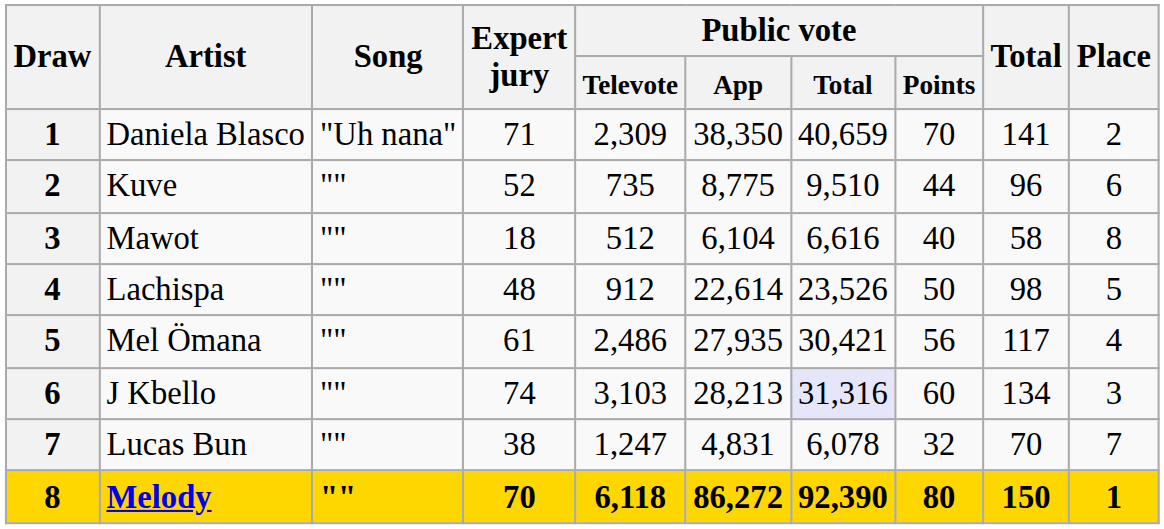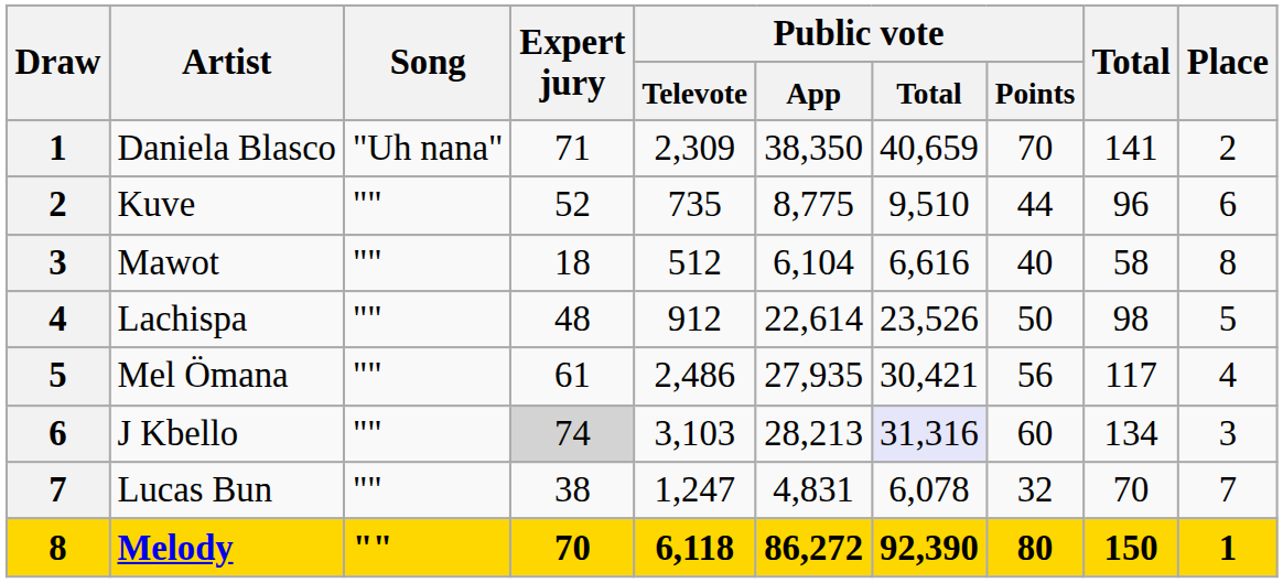J Kbello | Expert jury: no background -> lightgrey background
